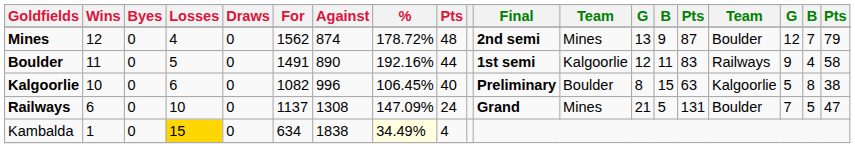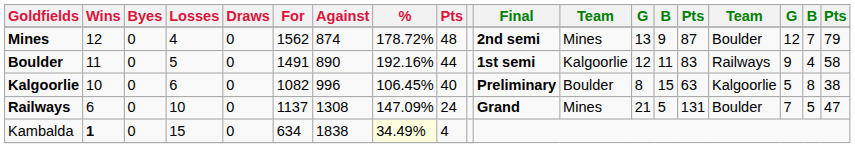Kambalda | Wins: normal -> bold
Kambalda | Losses: gold background -> no background
